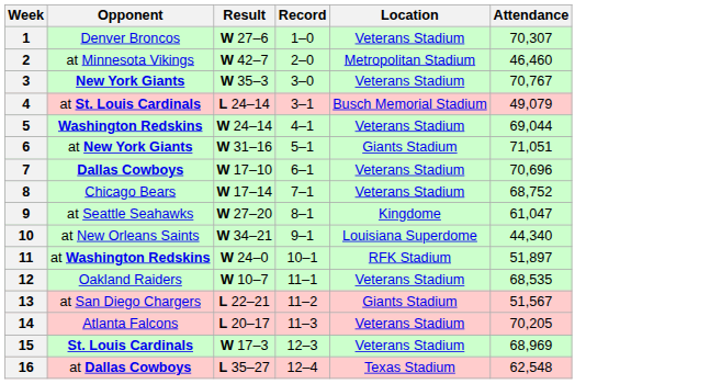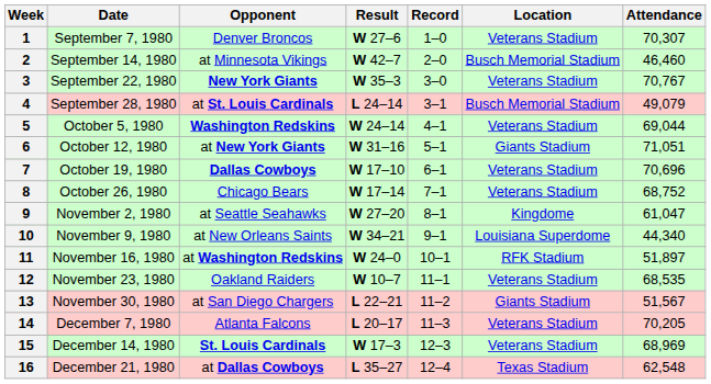+ column: Date | September 7, 1980 | September 14, 1980 | September 22, 1980 | September 28, 1980 | October 5, 1980 | October 12, 1980 | October 19, 1980 | October 26, 1980 | November 2, 1980 | November 9, 1980 | November 16, 1980 | November 23, 1980 | November 30, 1980 | December 7, 1980 | December 14, 1980 | December 21, 1980
2 | Location: Metropolitan Stadium -> Busch Memorial Stadium
